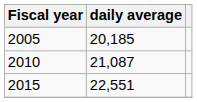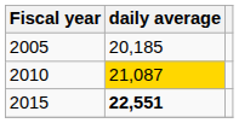2010 | daily average: no background -> gold background
2015 | daily average: normal -> bold
